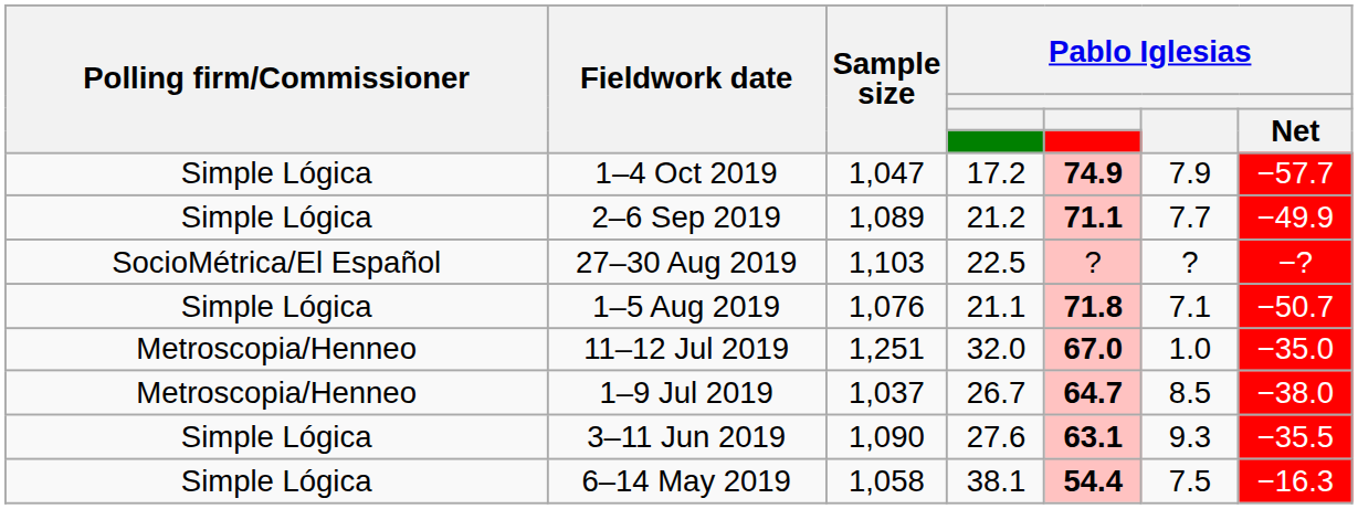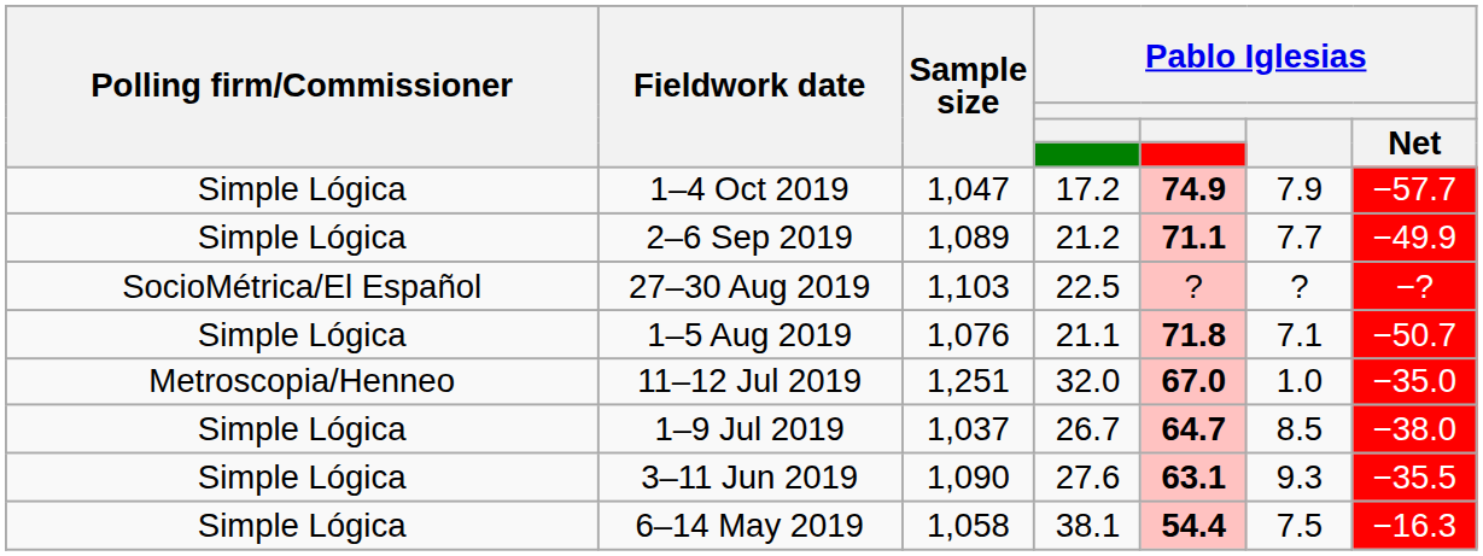1–9 Jul 2019 | Polling firm/Commissioner: Metroscopia/Henneo -> Simple Lógica
